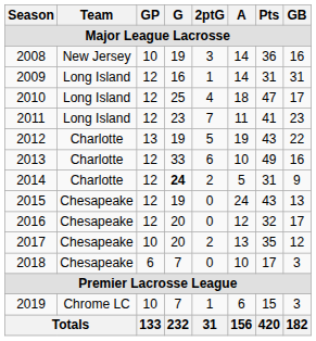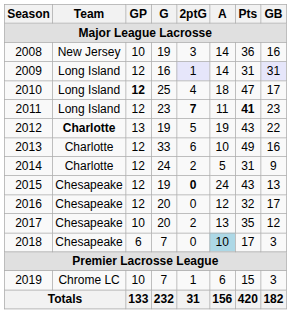2009 | 2ptG: no background -> lavender background
2009 | GB: no background -> lavender background
2010 | GP: normal -> bold
2011 | 2ptG: normal -> bold
2011 | Pts: normal -> bold
2012 | Team: normal -> bold
2014 | G: bold -> normal
2015 | 2ptG: normal -> bold
2018 | A: no background -> lightblue background
